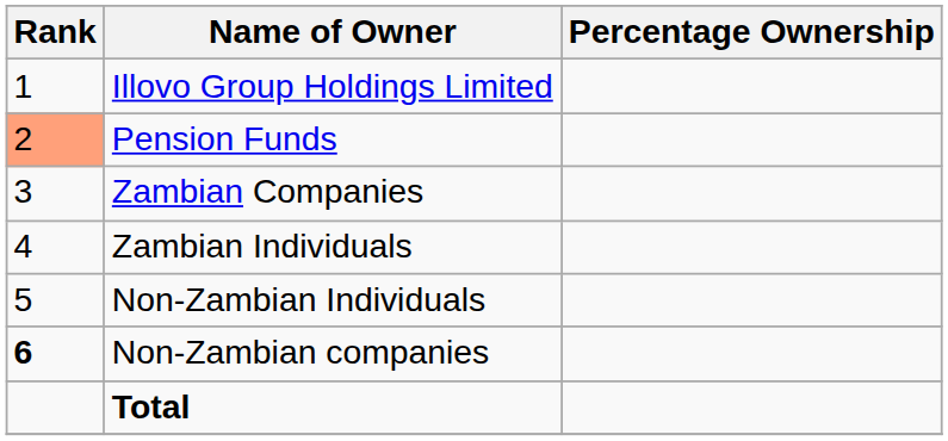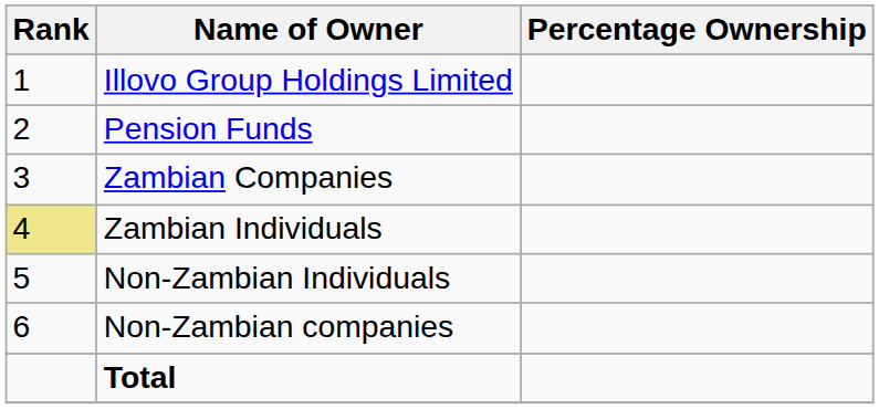Pension Funds | Rank: lightsalmon background -> no background
Zambian Individuals | Rank: no background -> khaki background
Non-Zambian companies | Rank: bold -> normal
